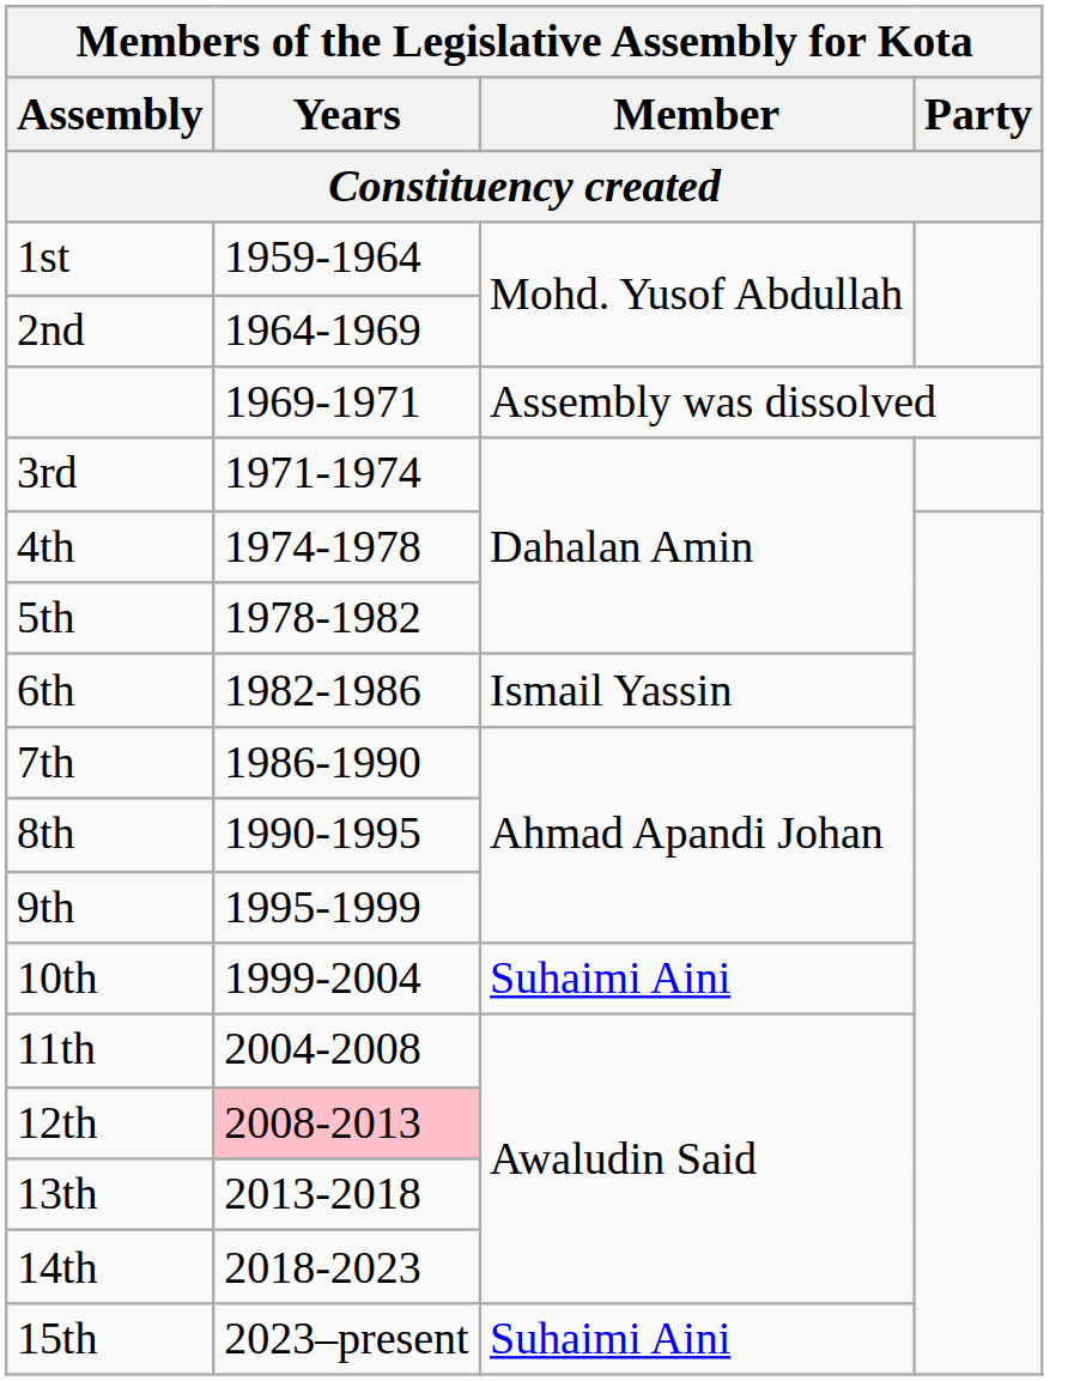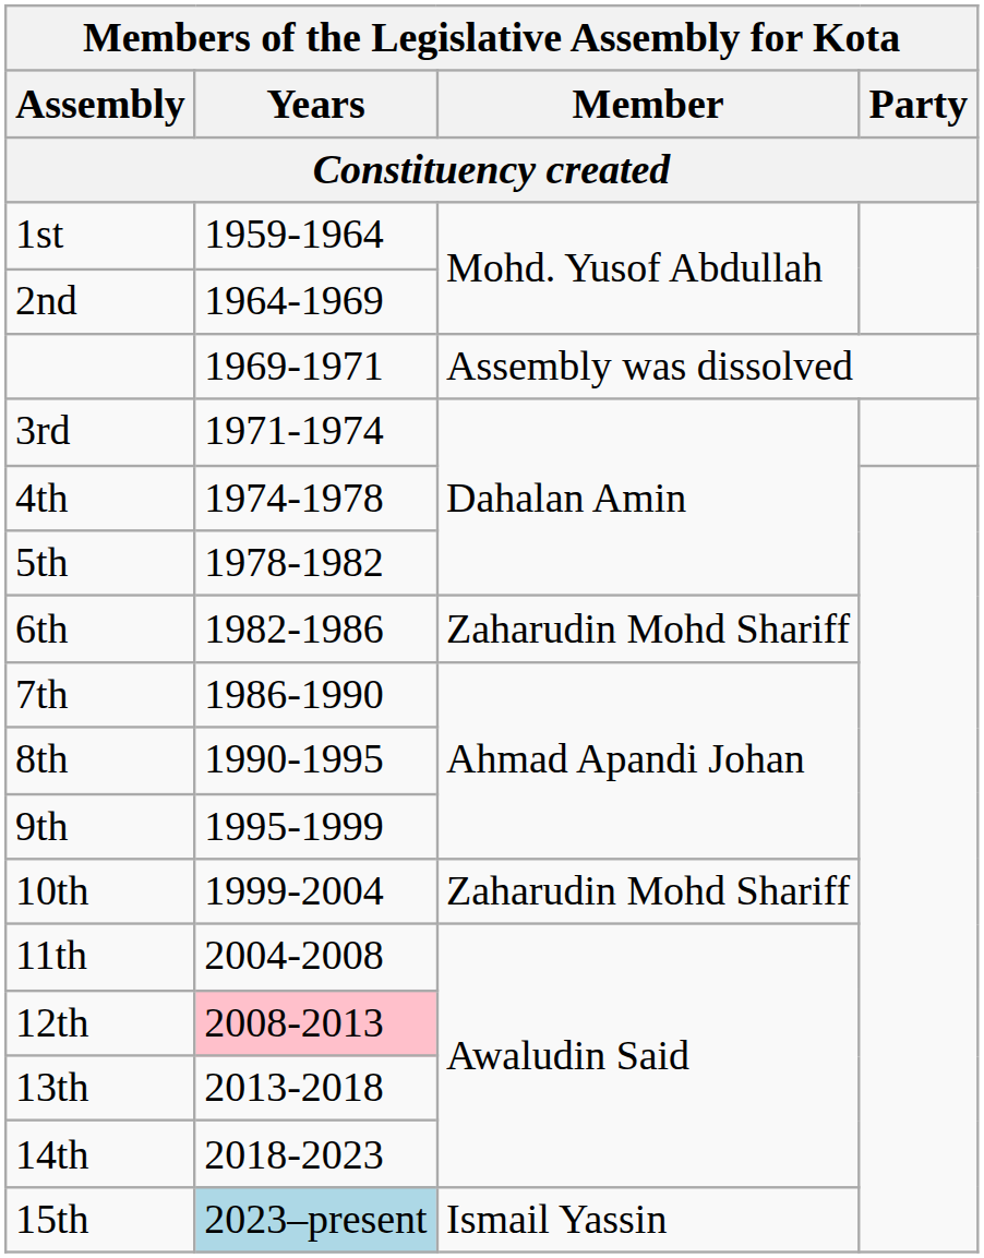6th | Member: Ismail Yassin -> Zaharudin Mohd Shariff
10th | Member: Suhaimi Aini -> Zaharudin Mohd Shariff
15th | Years: no background -> lightblue background
15th | Member: Suhaimi Aini -> Ismail Yassin
